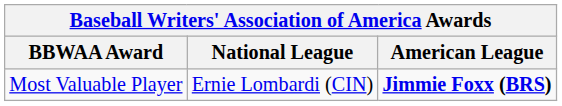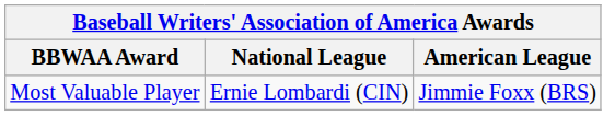Most Valuable Player | American League: bold -> normal
